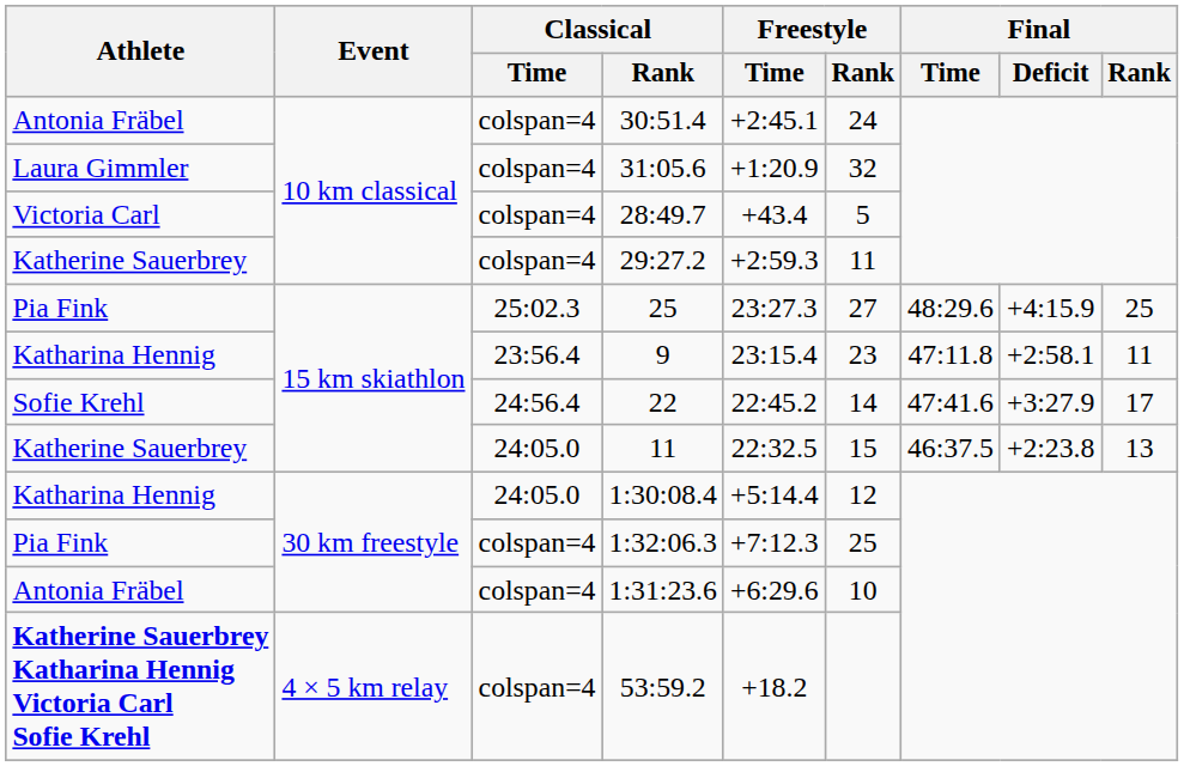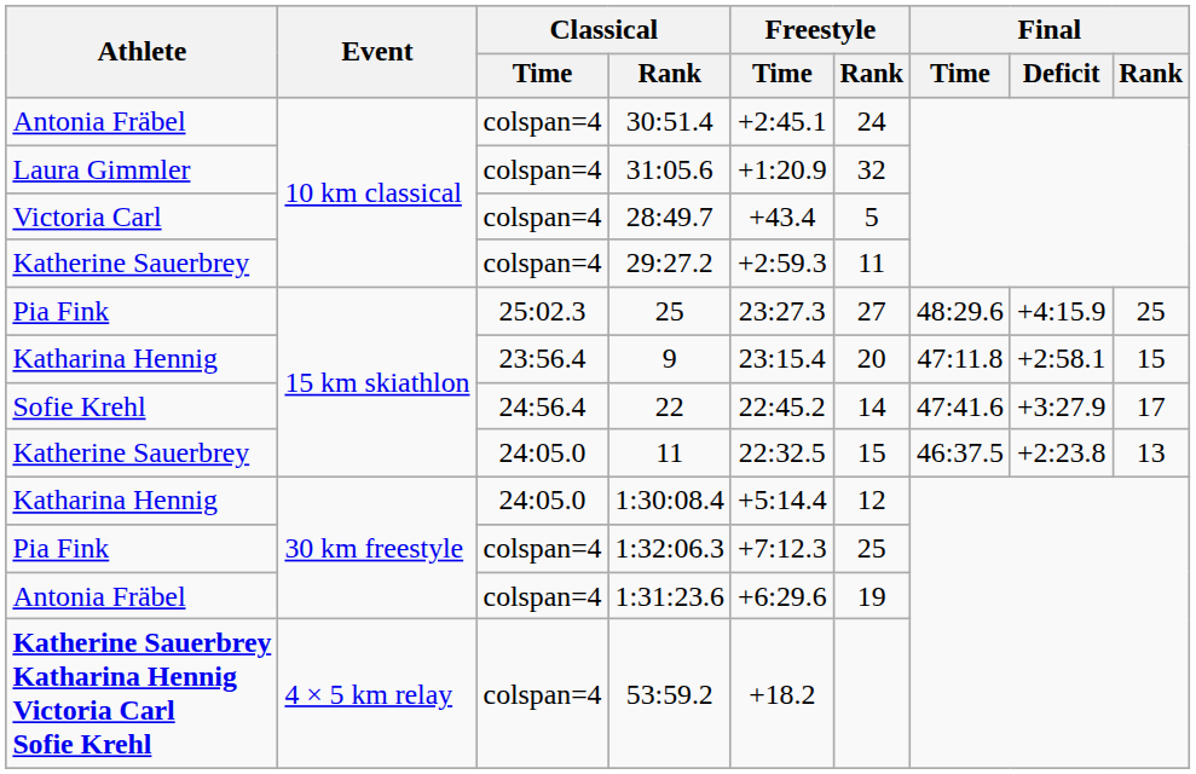9 | Freestyle / Rank: 23 -> 20
9 | Final / Rank: 11 -> 15
1:31:23.6 | Freestyle / Rank: 10 -> 19
